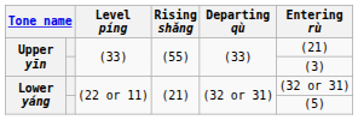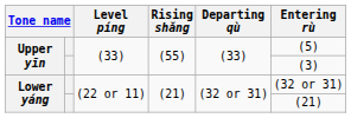row 2 | Entering rù: (21) -> (5)
row 5 | Entering rù: (5) -> (21)
